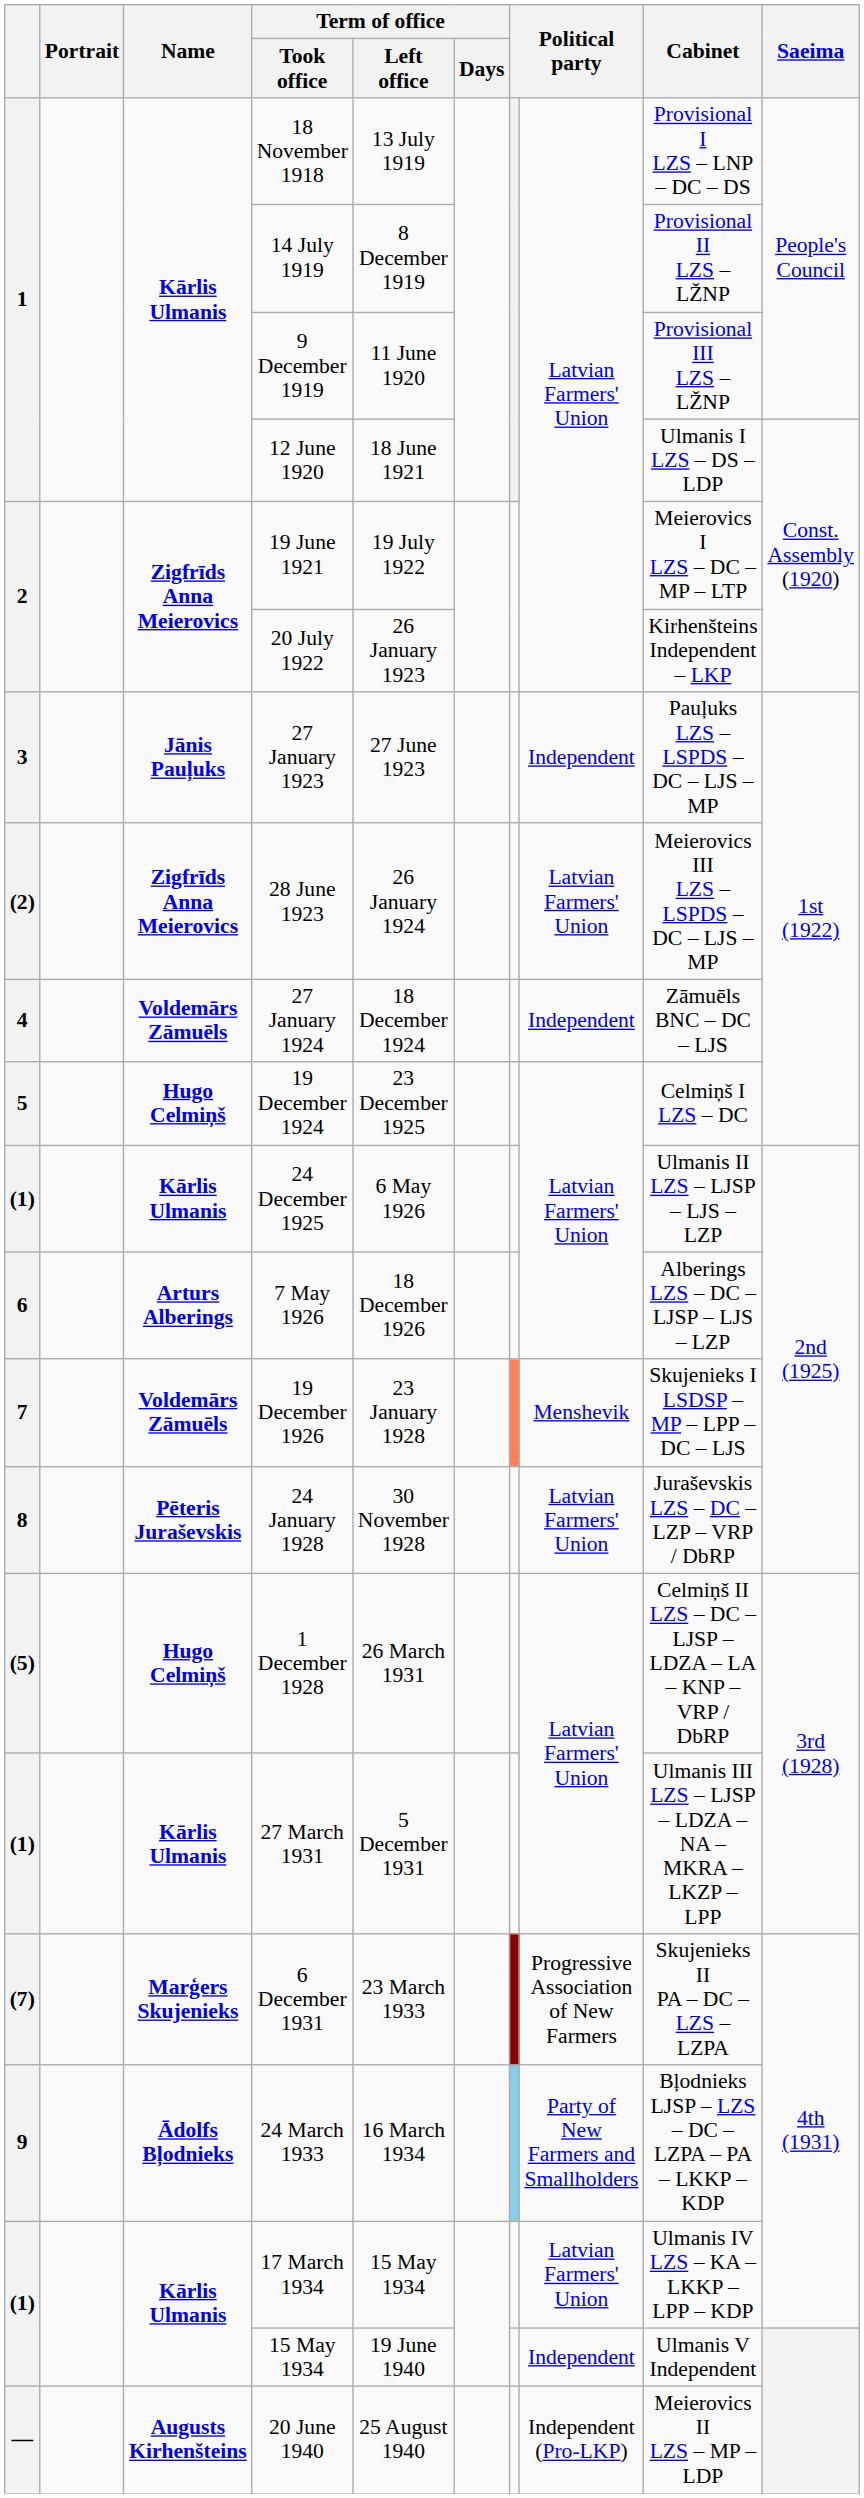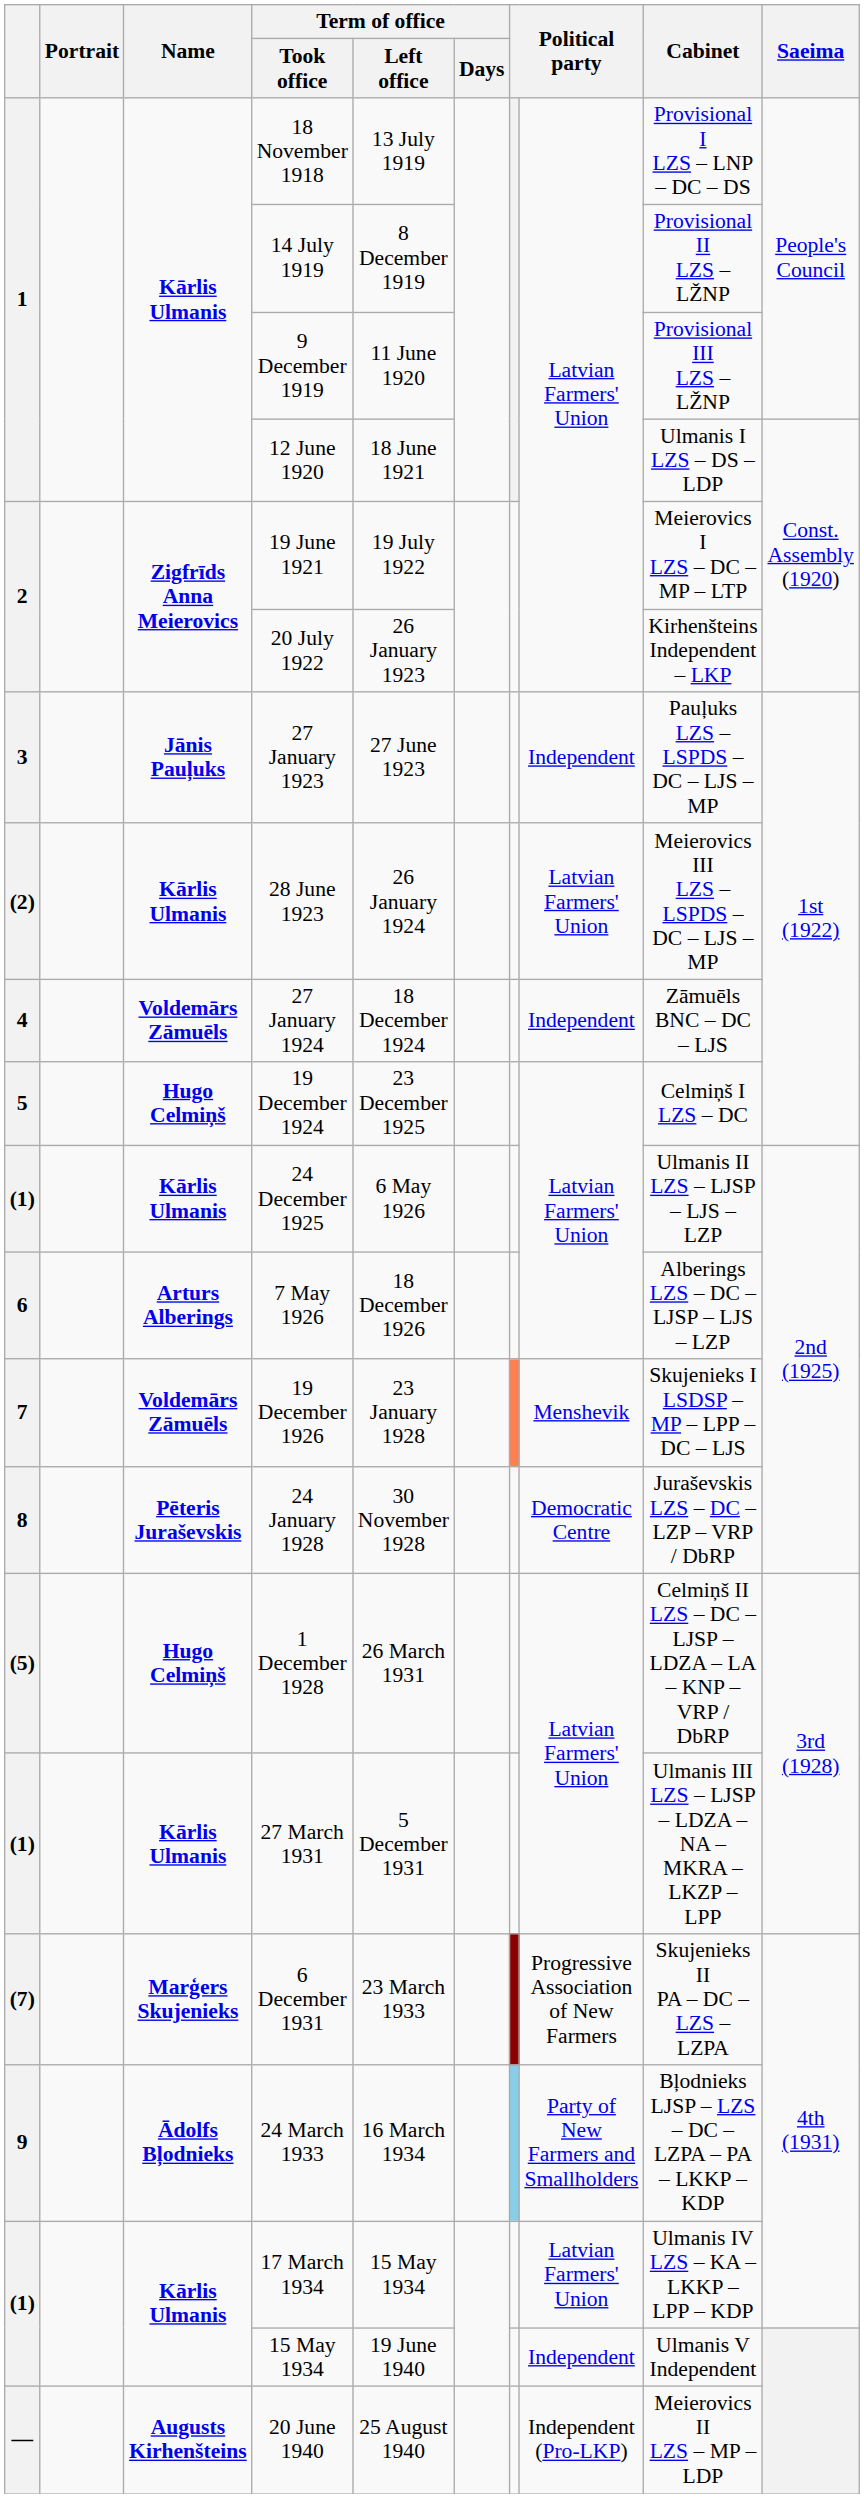28 June 1923 | Name: Zigfrīds Anna Meierovics -> Kārlis Ulmanis
24 January 1928 | column 8: Latvian Farmers' Union -> Democratic Centre
